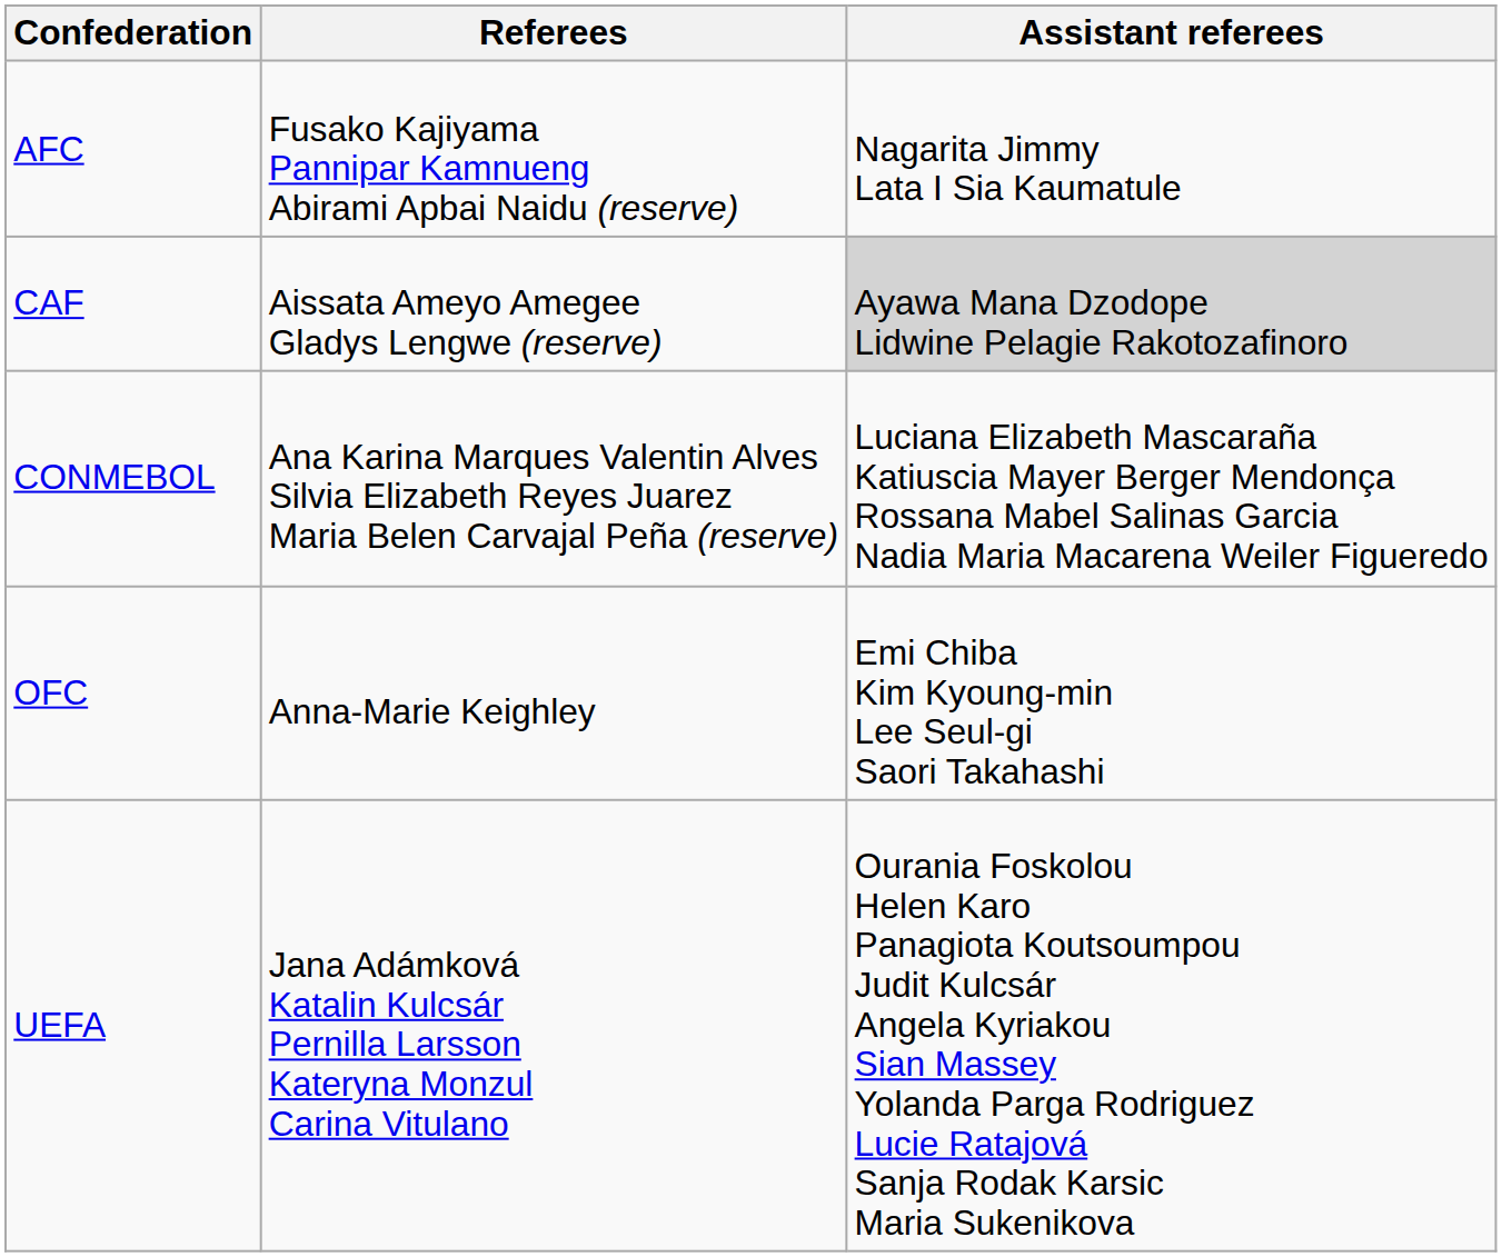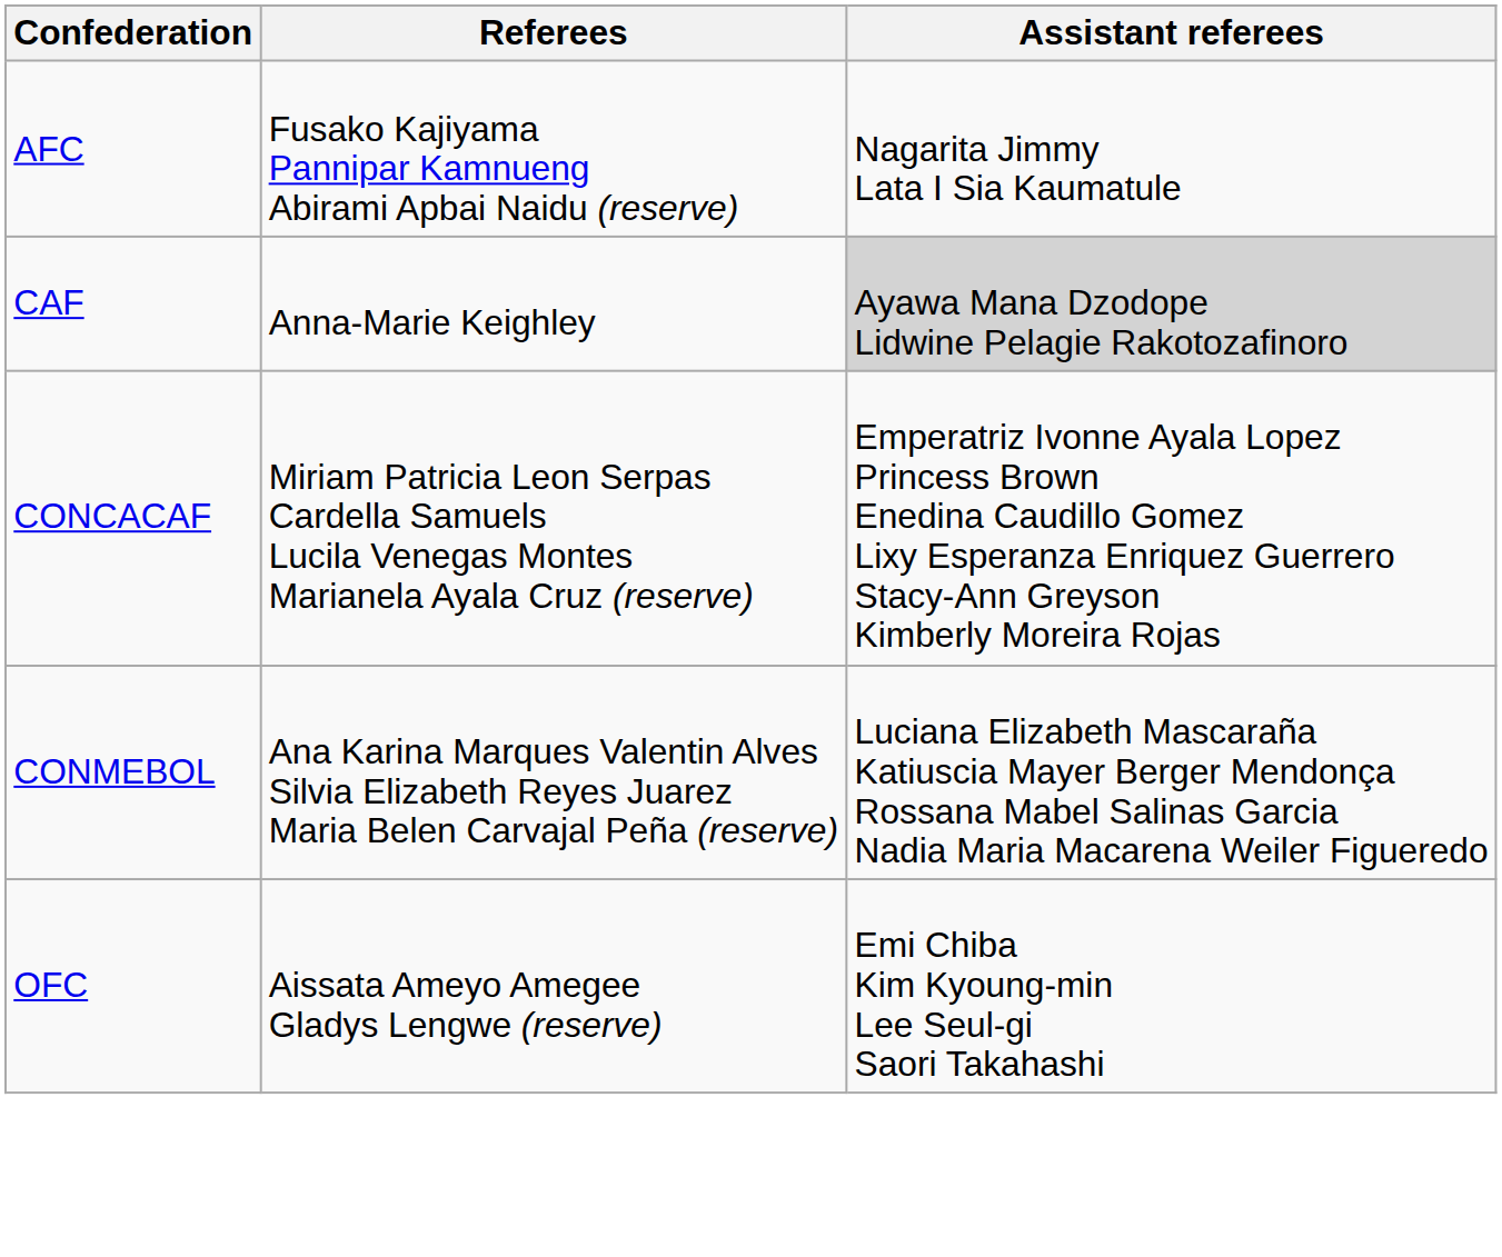CAF | Referees: Aissata Ameyo Amegee Gladys Lengwe (reserve) -> Anna-Marie Keighley
+ row: CONCACAF | Miriam Patricia Leon Serpas Cardella Samuels Lucila Venegas Montes Marianela Ayala Cruz (reserve) | Emperatriz Ivonne Ayala Lopez Princess Brown Enedina Caudillo Gomez Lixy Esperanza Enriquez Guerrero Stacy-Ann Greyson Kimberly Moreira Rojas
OFC | Referees: Anna-Marie Keighley -> Aissata Ameyo Amegee Gladys Lengwe (reserve)
- row: UEFA | Jana Adámková Katalin Kulcsár Pernilla Larsson Kateryna Monzul Carina Vitulano | Ourania Foskolou Helen Karo Panagiota Koutsoumpou Judit Kulcsár Angela Kyriakou Sian Massey Yolanda Parga Rodriguez Lucie Ratajová Sanja Rodak Karsic Maria Sukenikova
